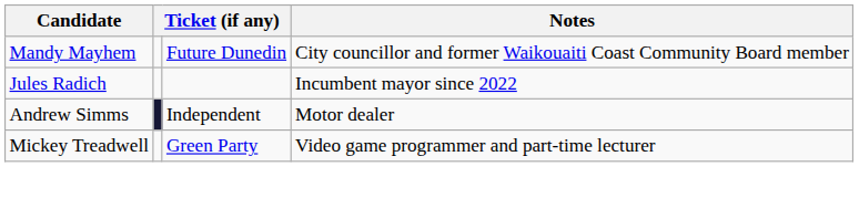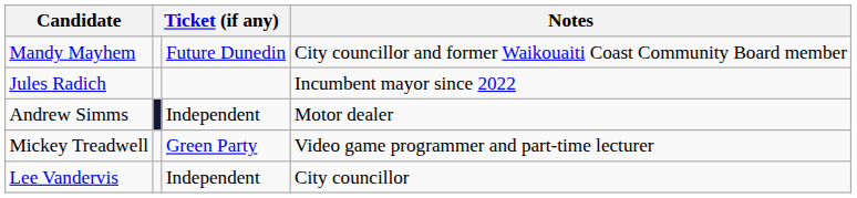+ row: Lee Vandervis | Independent | City councillor
